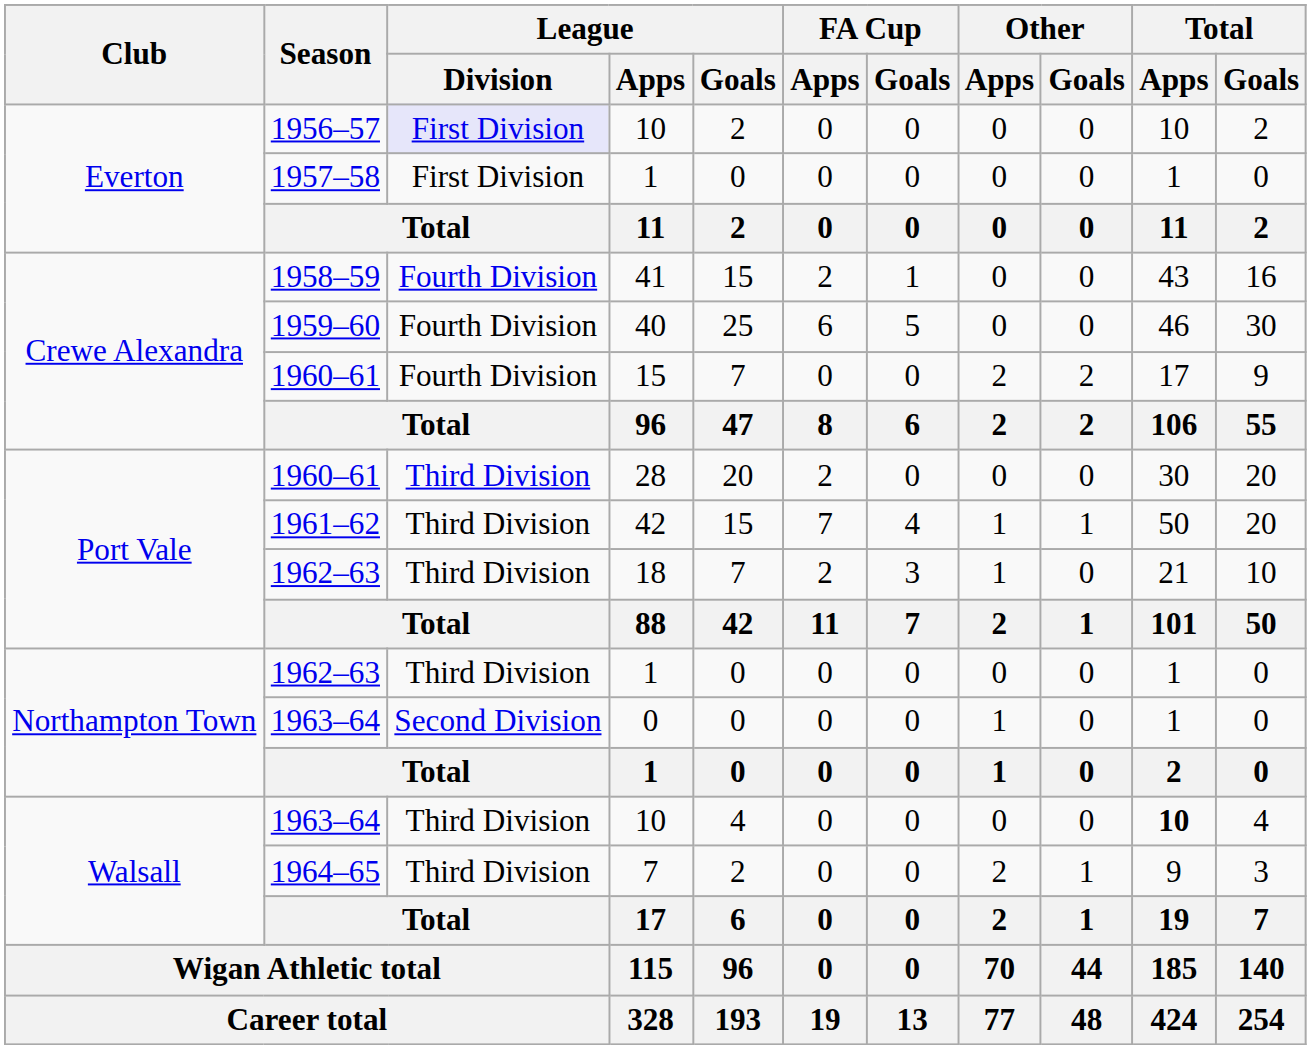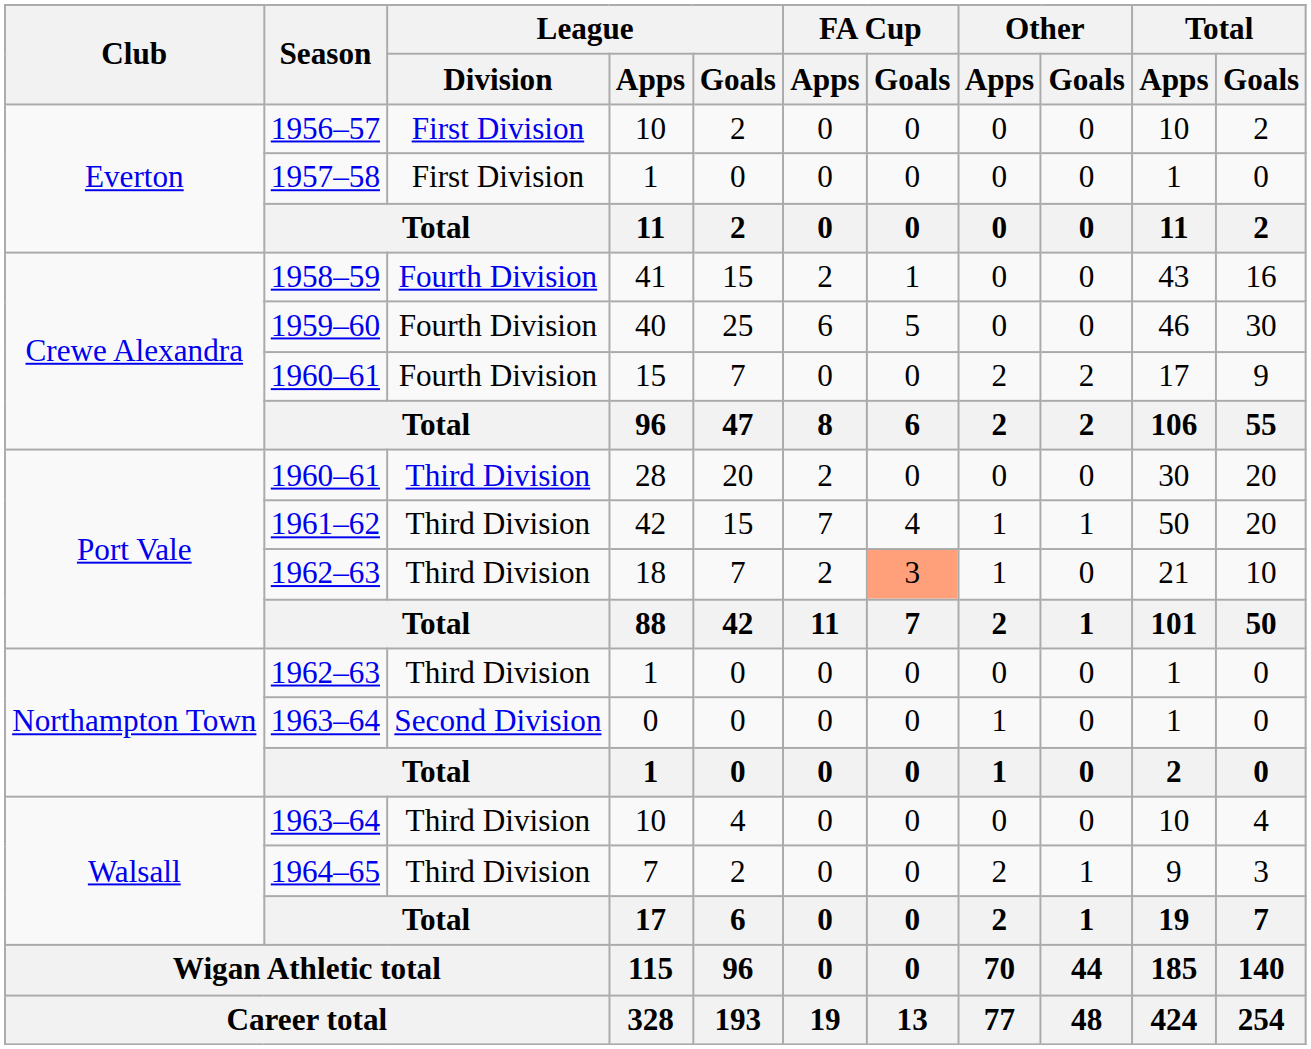1956–57 / 10 | League / Division: lavender background -> no background
18 | FA Cup / Goals: no background -> lightsalmon background
1963–64 / 10 | Total / Apps: bold -> normal
